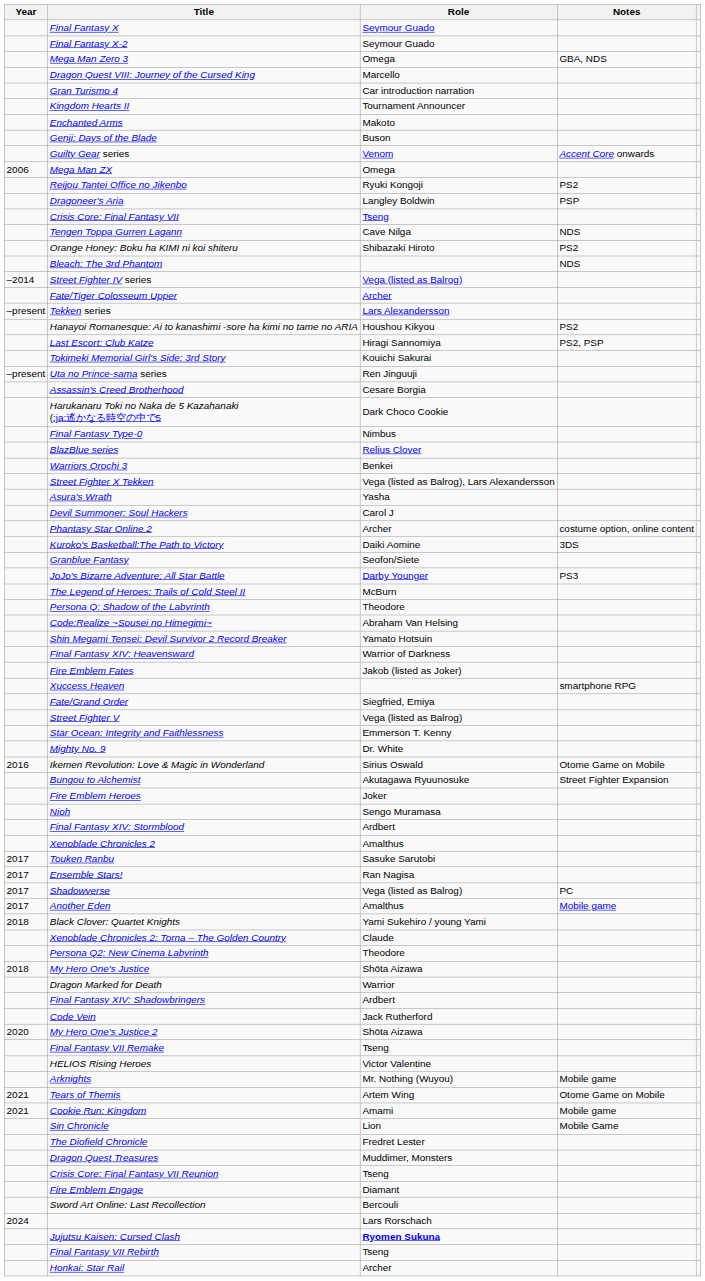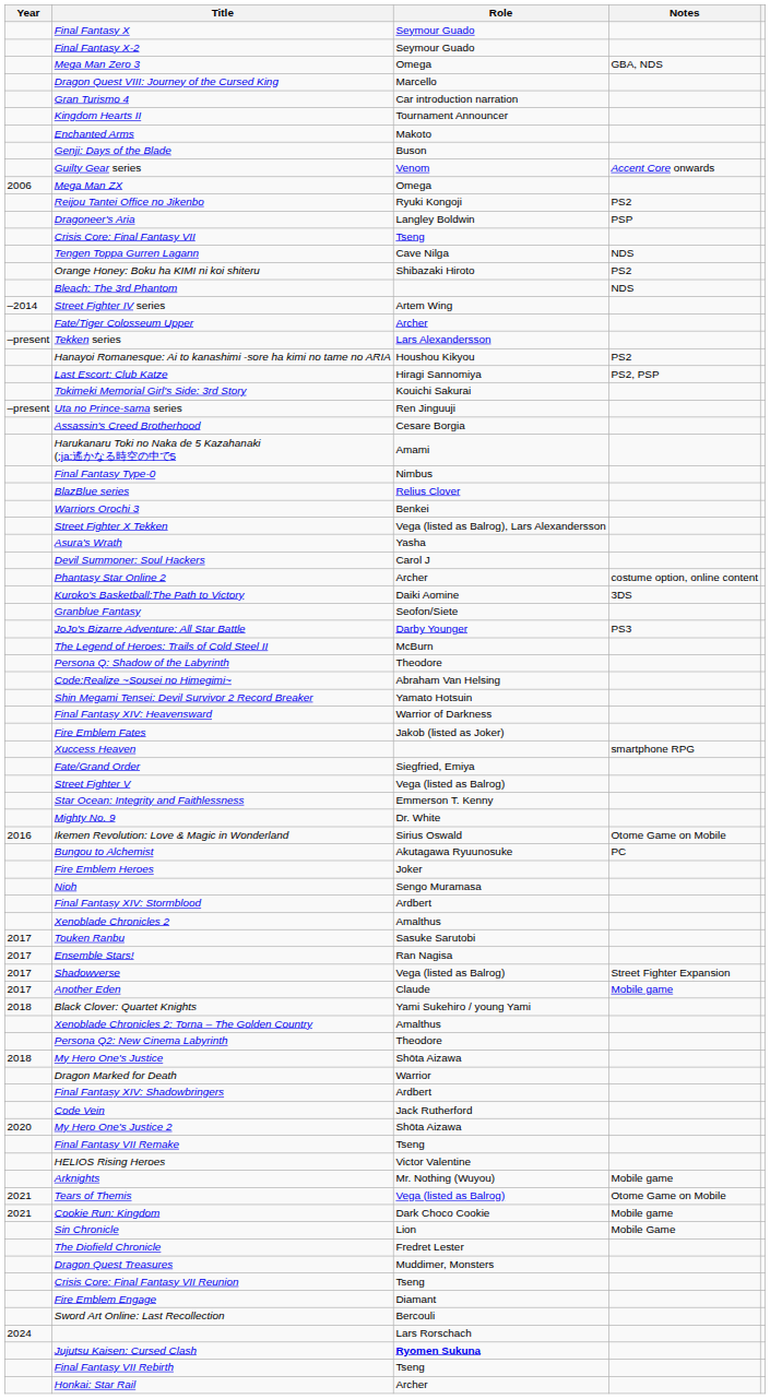Street Fighter IV series | Role: Vega (listed as Balrog) -> Artem Wing
Harukanaru Toki no Naka de 5 Kazahanaki (:ja:遙かなる時空の中で5 | Role: Dark Choco Cookie -> Amami
Bungou to Alchemist | Notes: Street Fighter Expansion -> PC
Shadowverse | Notes: PC -> Street Fighter Expansion
Another Eden | Role: Amalthus -> Claude
Xenoblade Chronicles 2: Torna – The Golden Country | Role: Claude -> Amalthus
Tears of Themis | Role: Artem Wing -> Vega (listed as Balrog)
Cookie Run: Kingdom | Role: Amami -> Dark Choco Cookie
